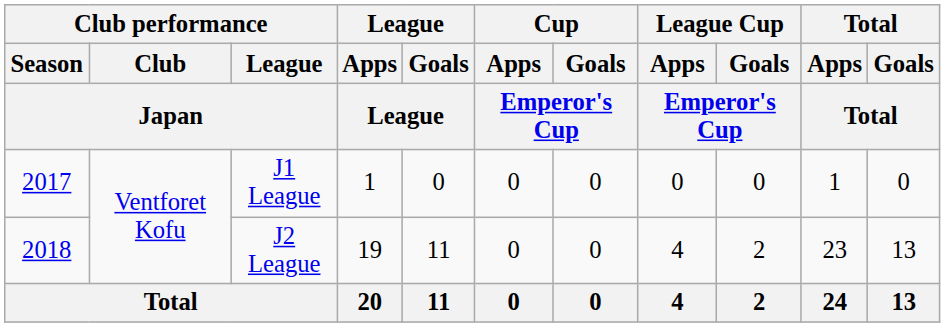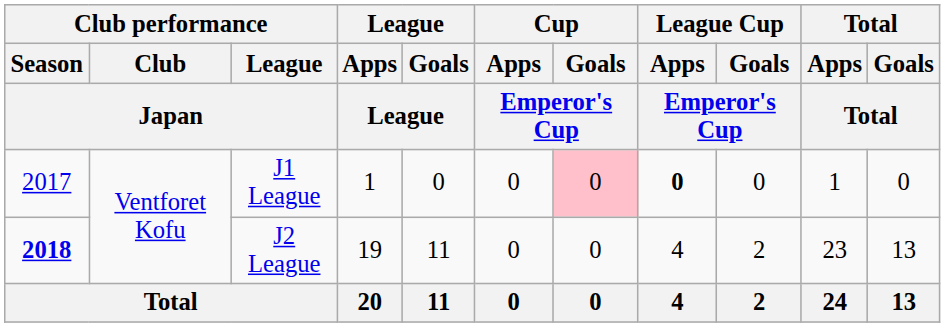J1 League | Cup / Goals / Emperor's Cup: no background -> pink background
J1 League | League Cup / Apps / Emperor's Cup: normal -> bold
J2 League | Club performance / Season / Japan: normal -> bold
